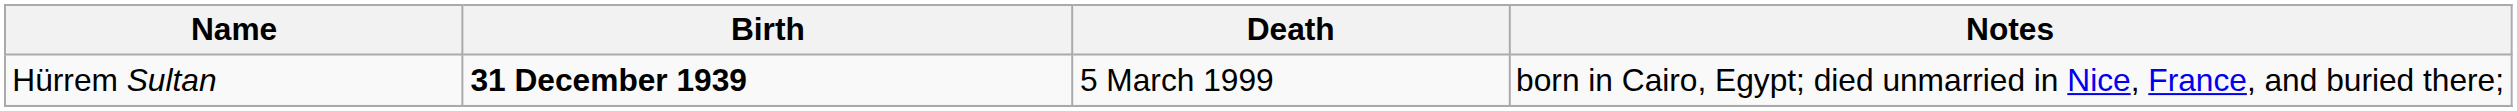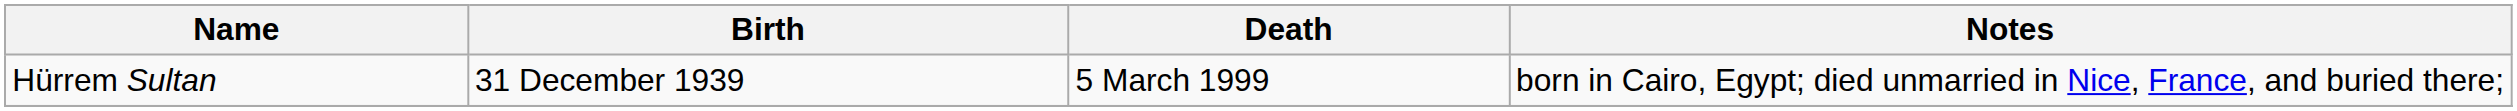Hürrem Sultan | Birth: bold -> normal
